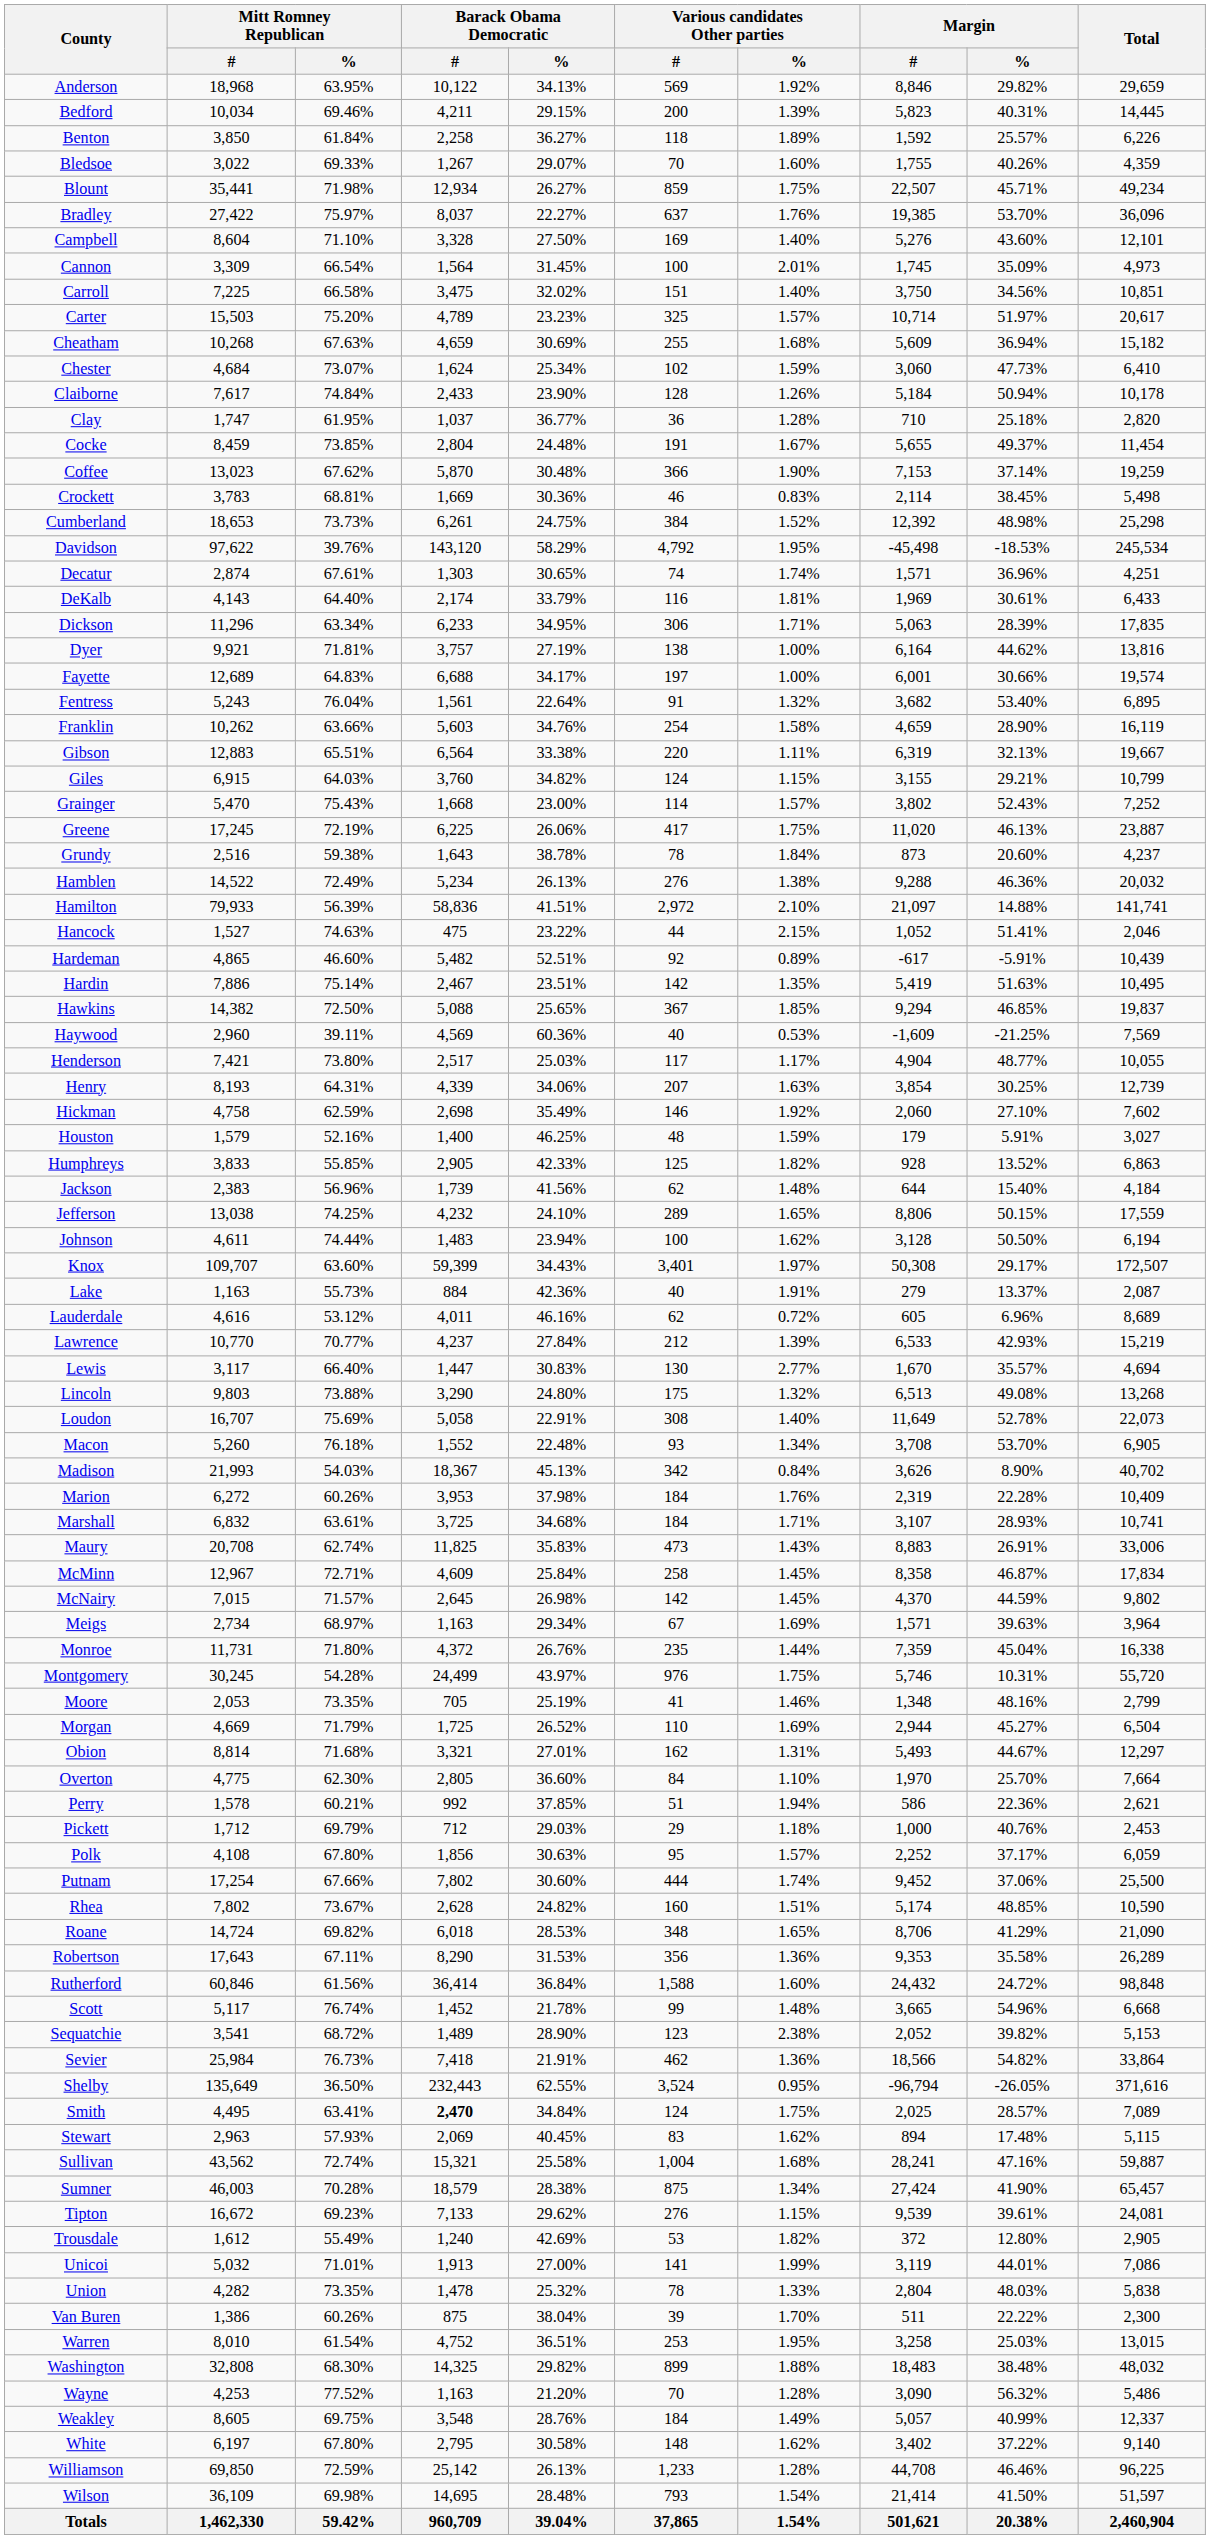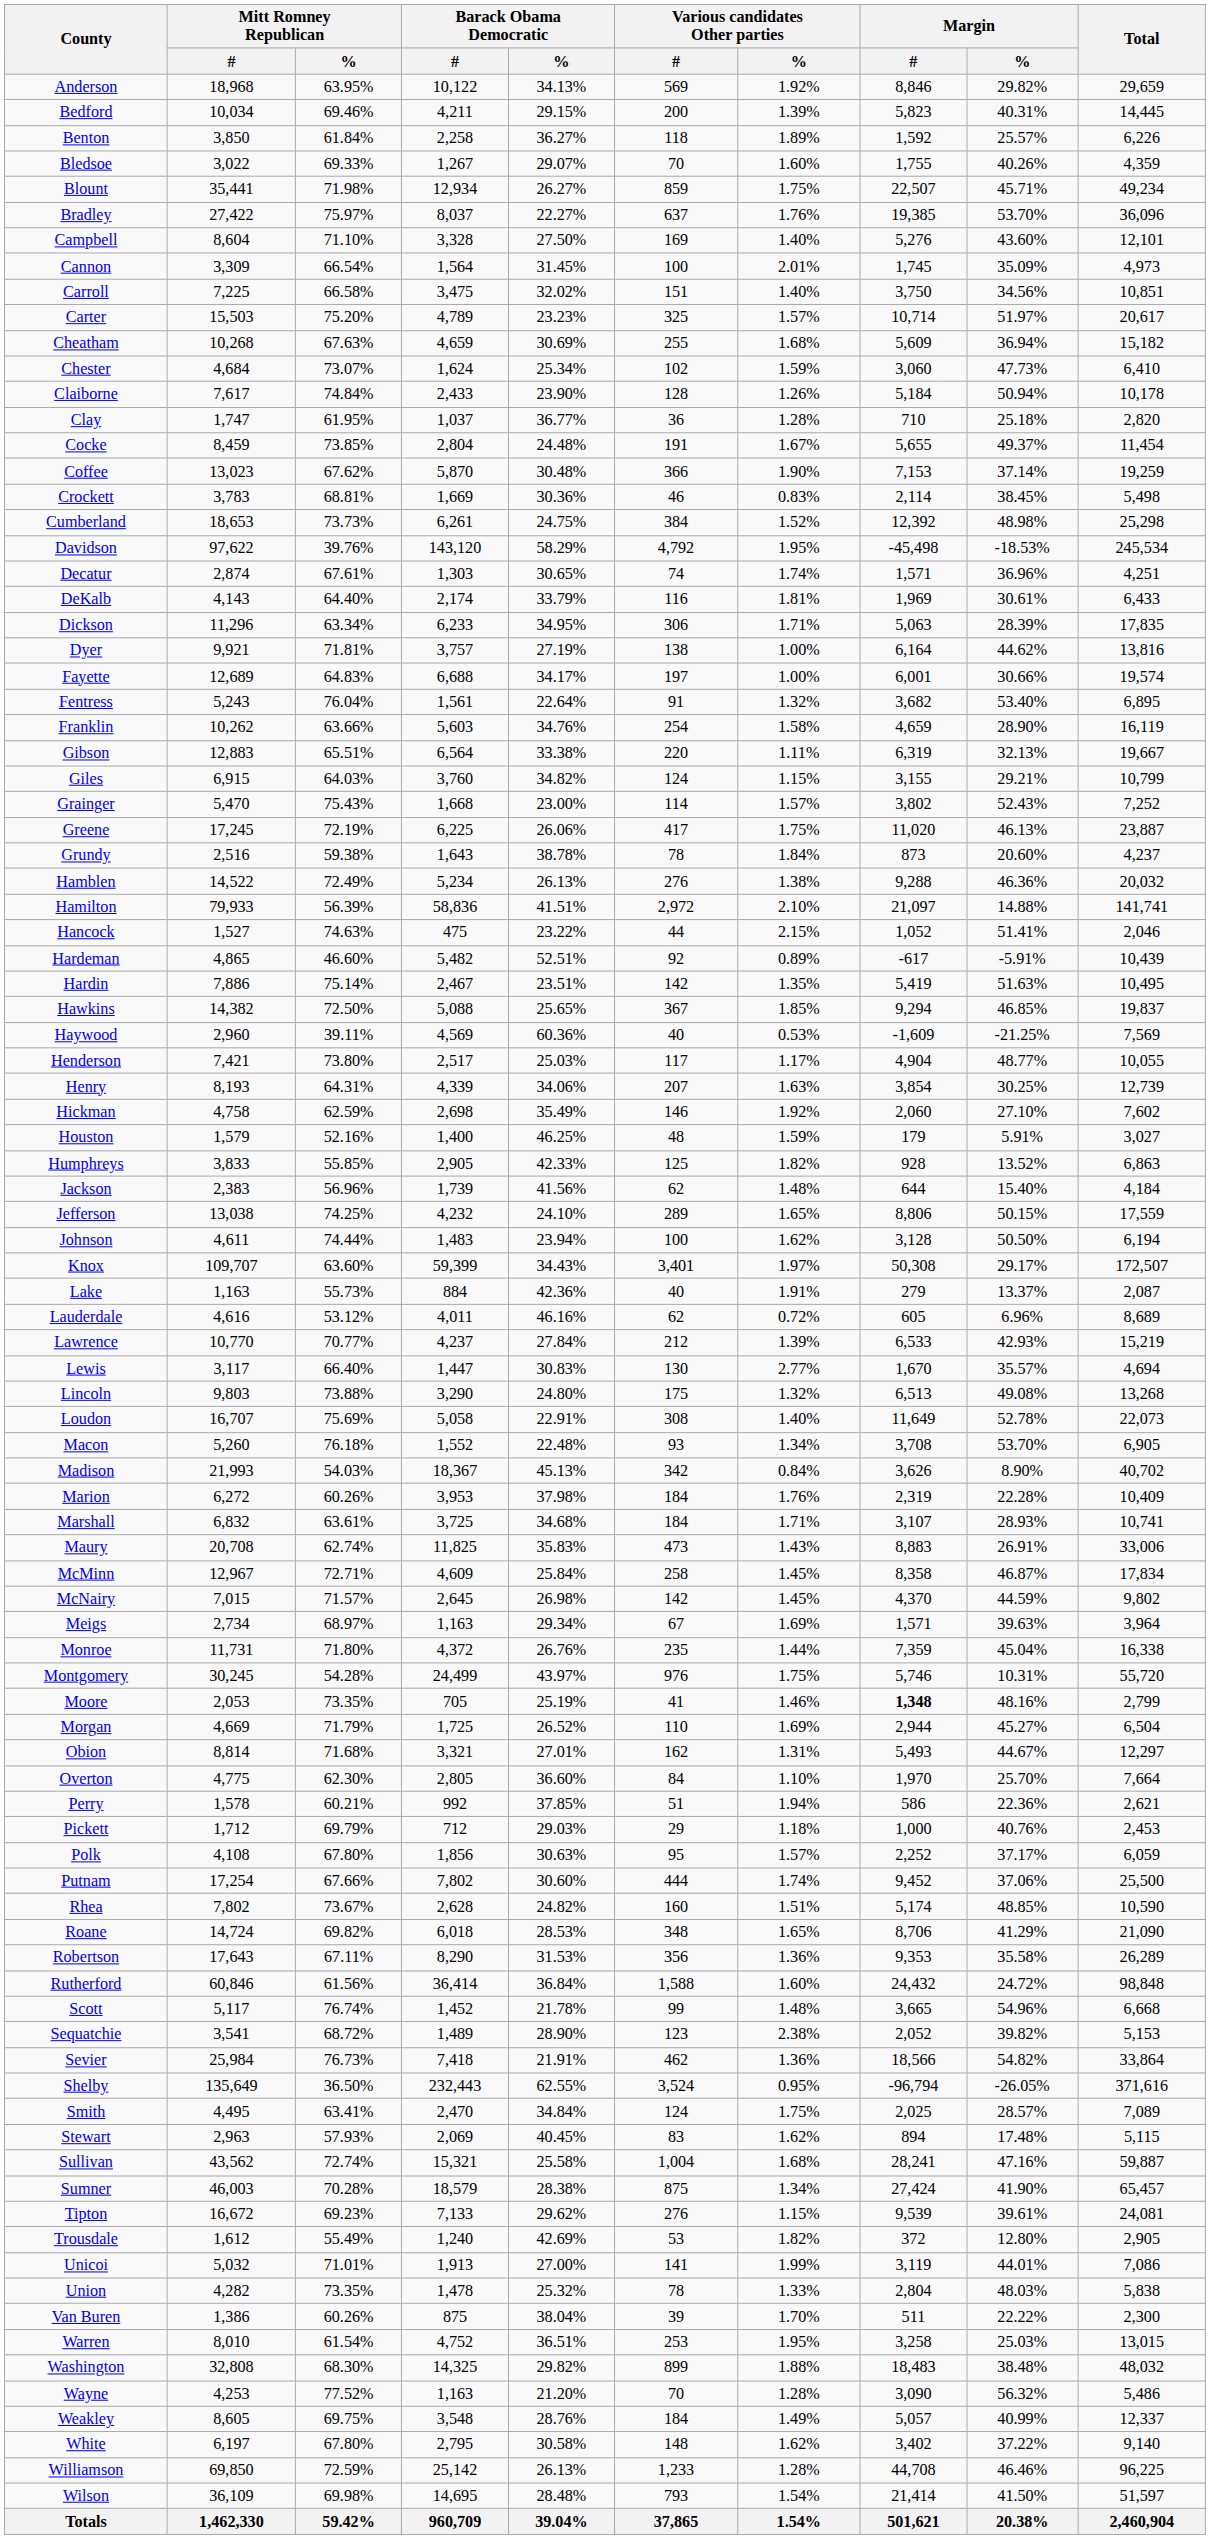Moore | Margin / #: normal -> bold
Smith | Barack Obama Democratic / #: bold -> normal
